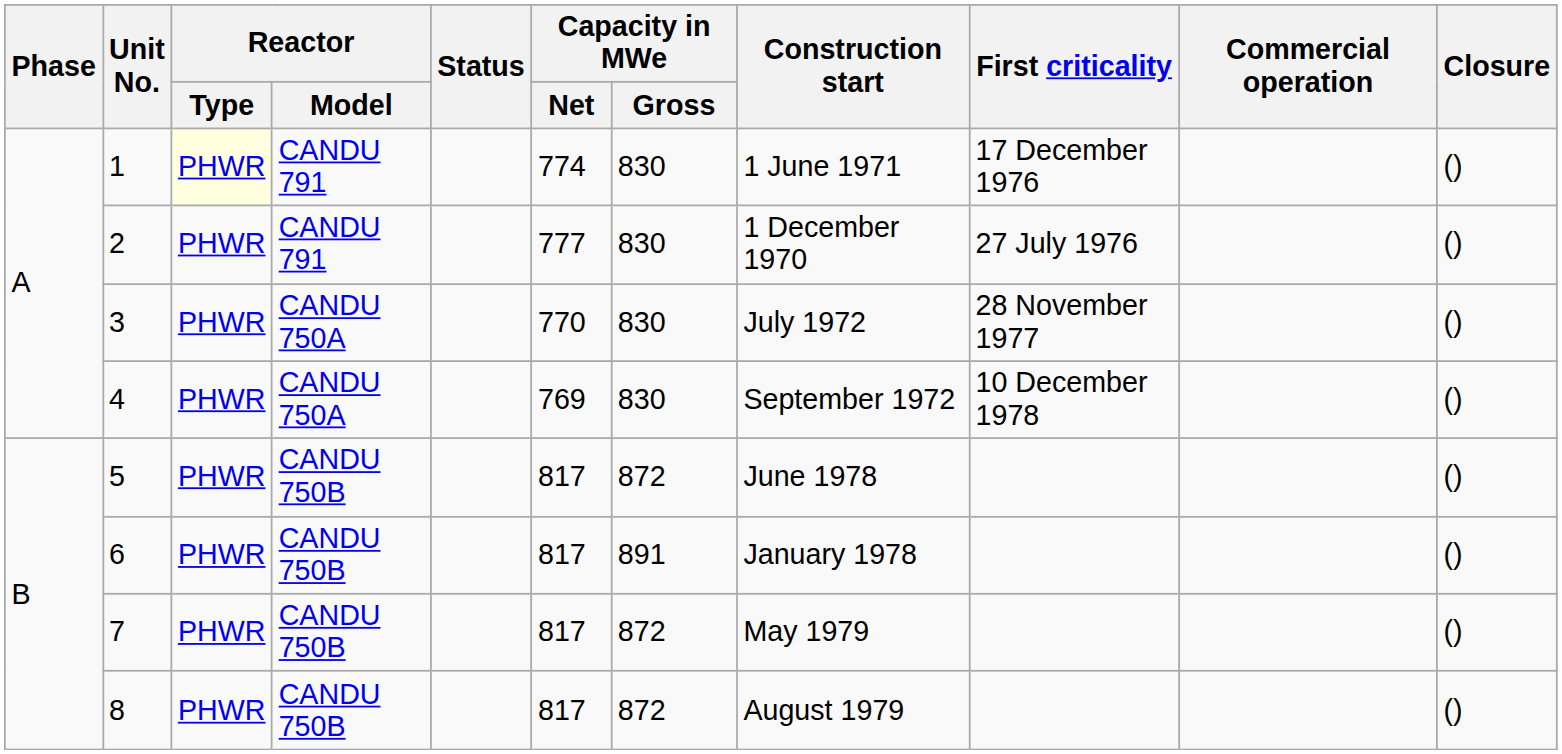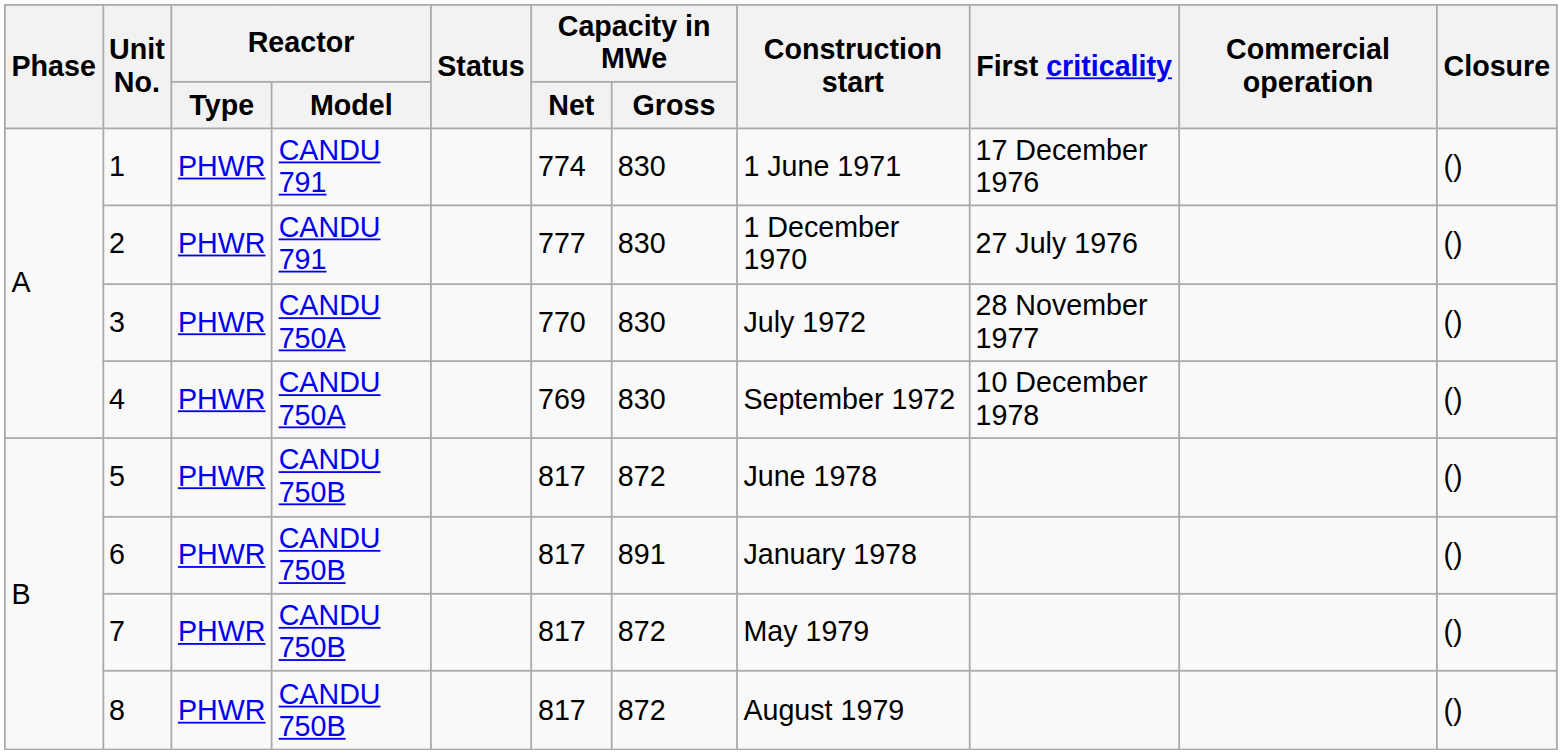1 | Reactor / Type: lightyellow background -> no background
